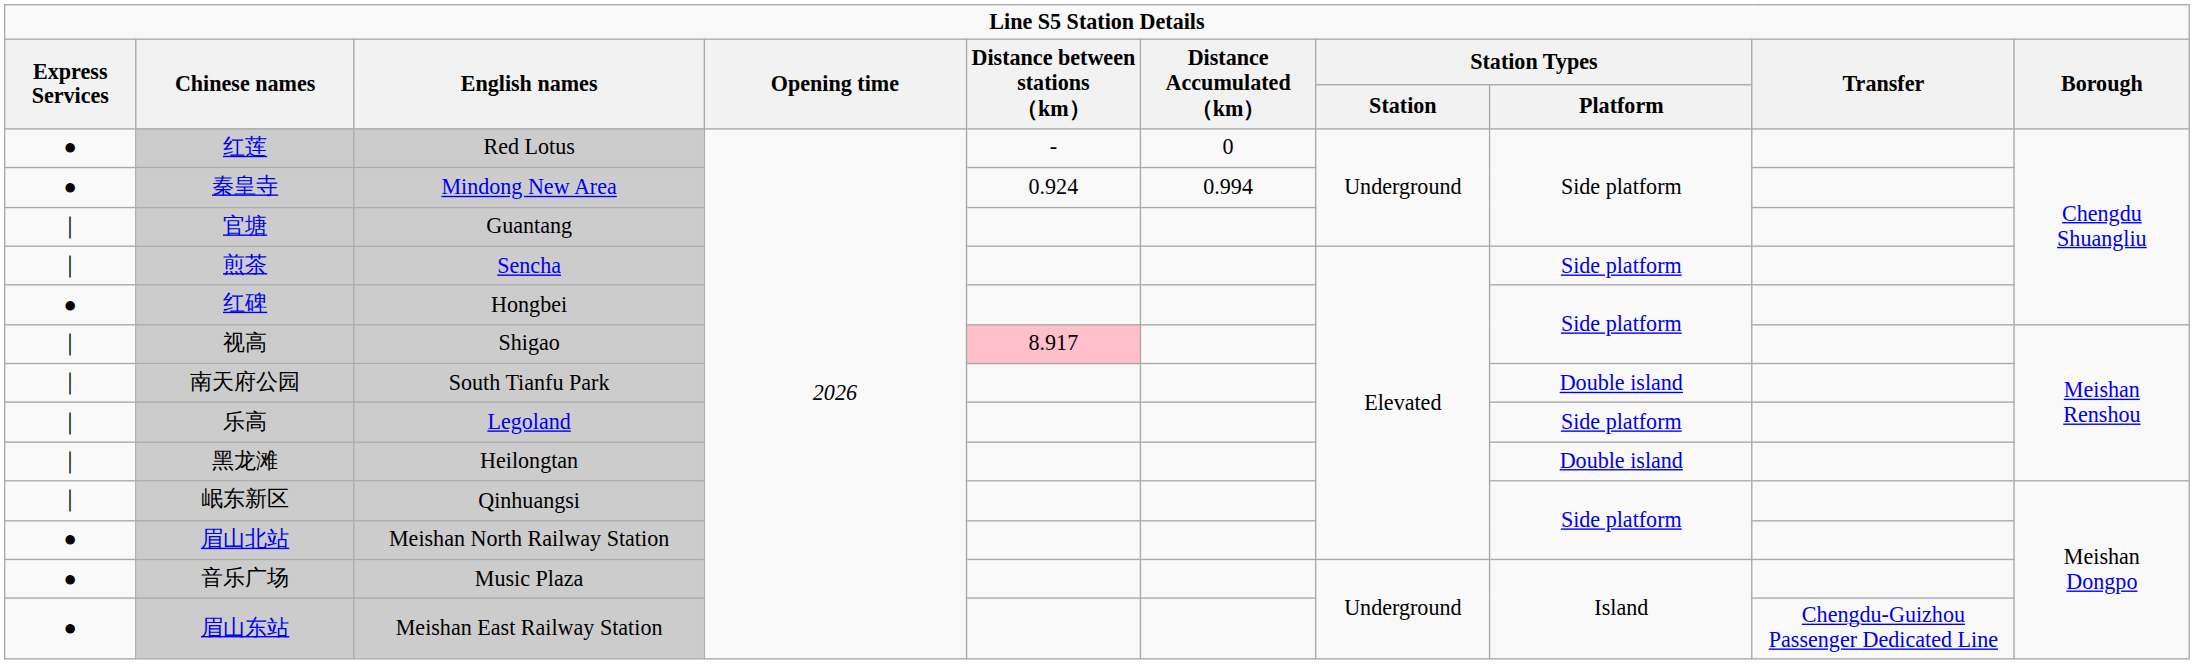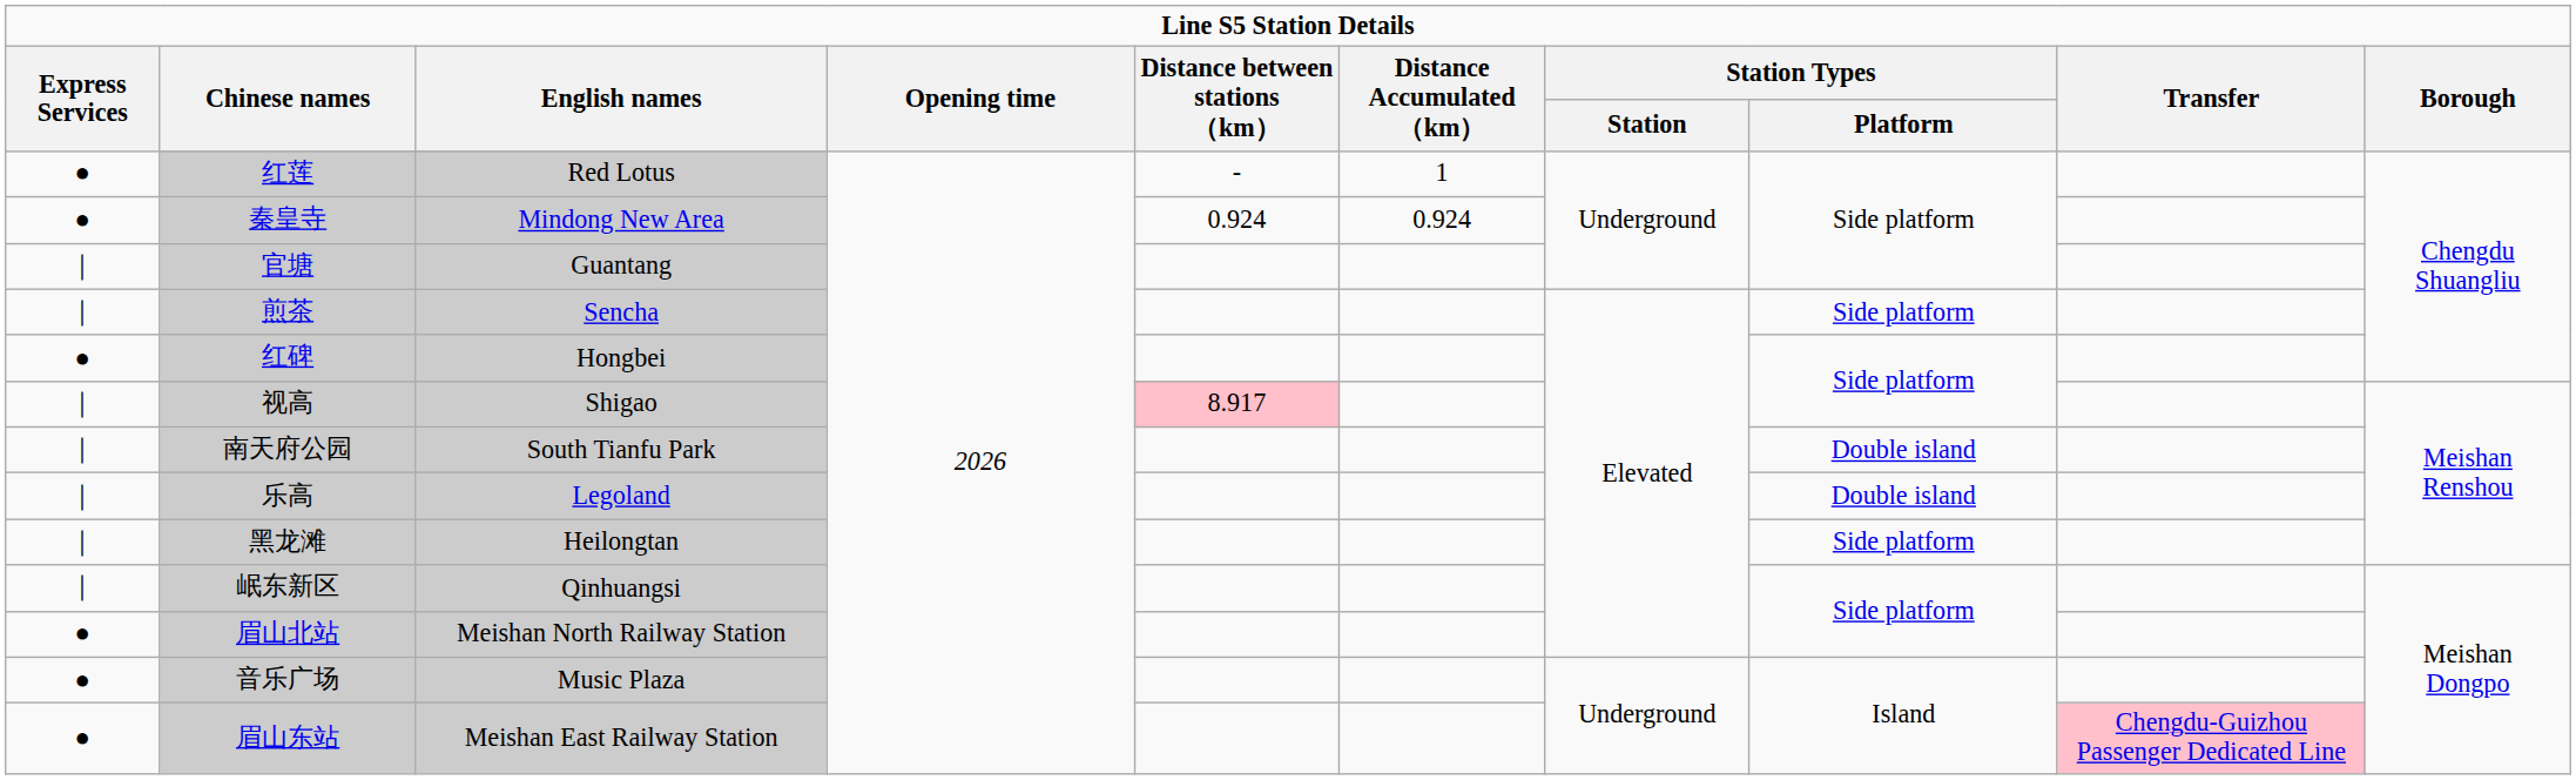红莲 | column 6: 0 -> 1
秦皇寺 | column 6: 0.994 -> 0.924
乐高 | column 8: Side platform -> Double island
黑龙滩 | column 8: Double island -> Side platform
眉山东站 | column 9: no background -> pink background
